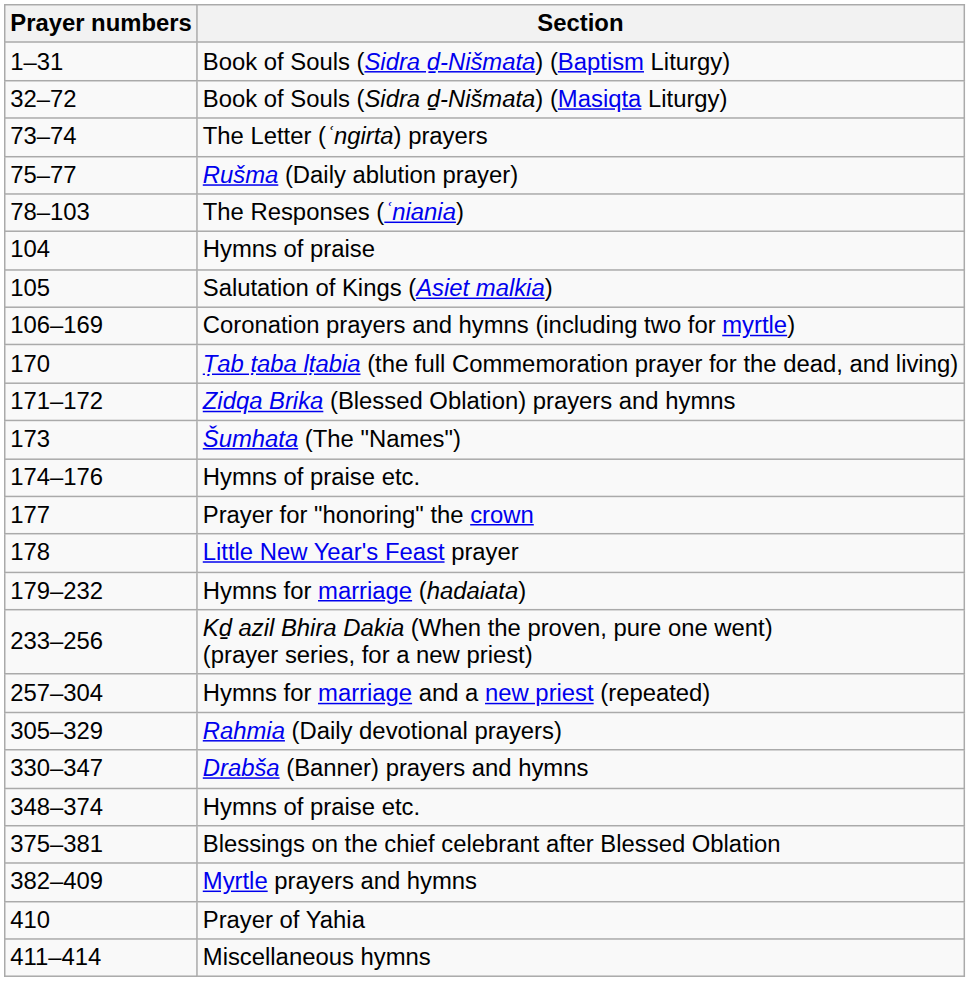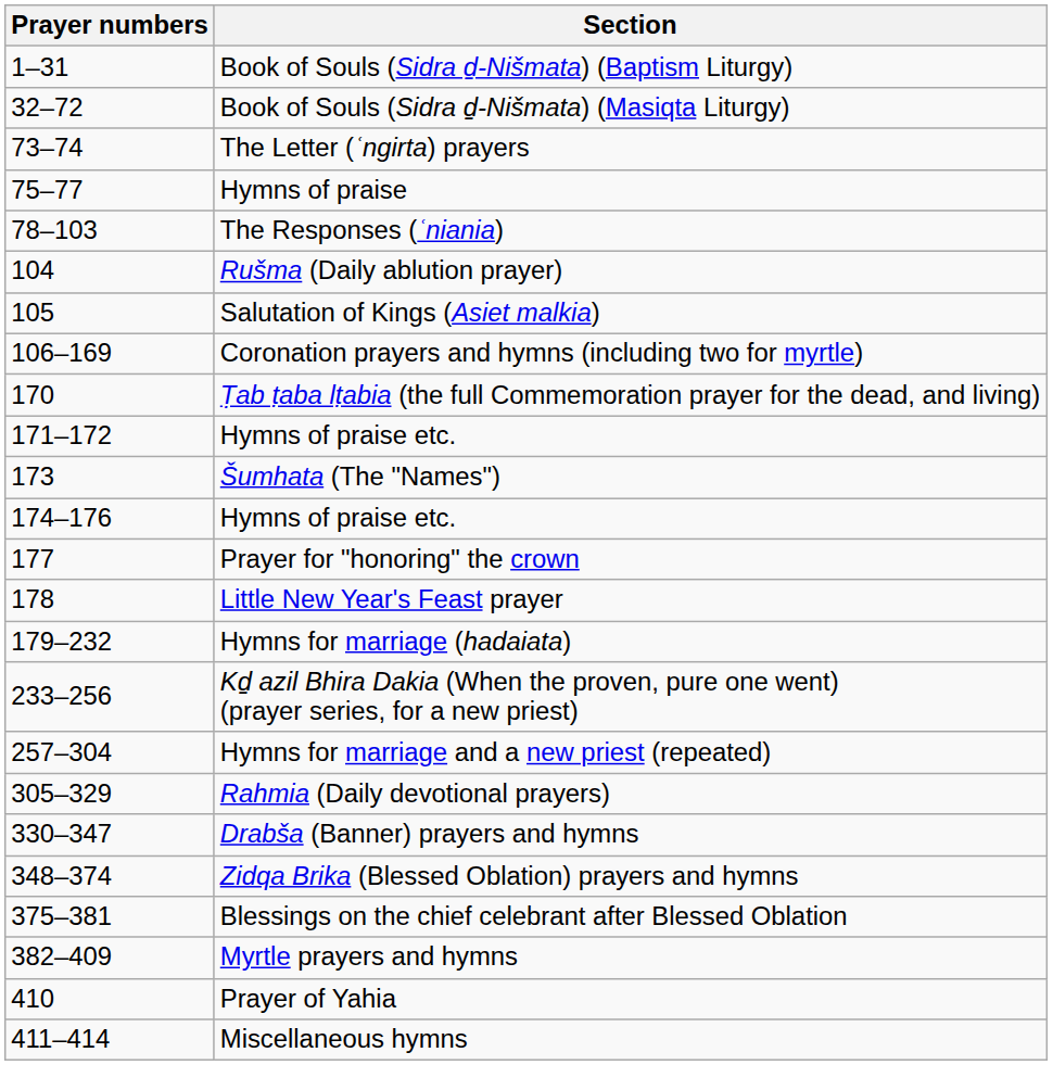row 5 | Section: Rušma (Daily ablution prayer) -> Hymns of praise
row 7 | Section: Hymns of praise -> Rušma (Daily ablution prayer)
row 11 | Section: Zidqa Brika (Blessed Oblation) prayers and hymns -> Hymns of praise etc.
row 21 | Section: Hymns of praise etc. -> Zidqa Brika (Blessed Oblation) prayers and hymns
